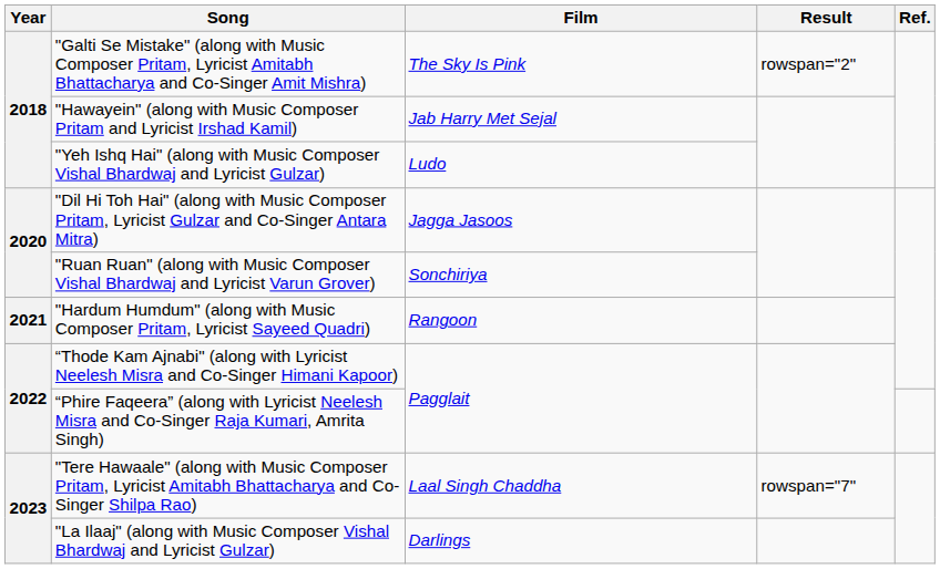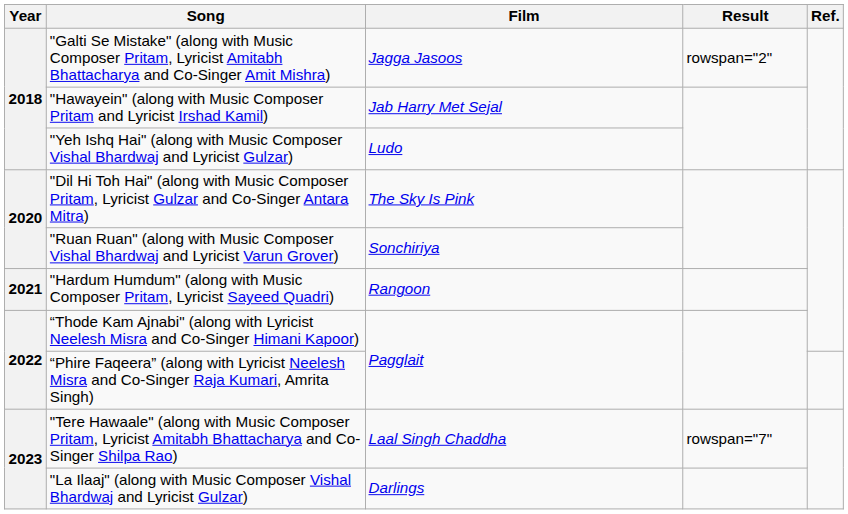row 2 | Film: The Sky Is Pink -> Jagga Jasoos
row 5 | Film: Jagga Jasoos -> The Sky Is Pink
